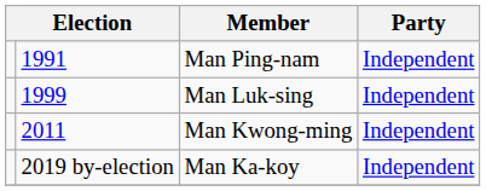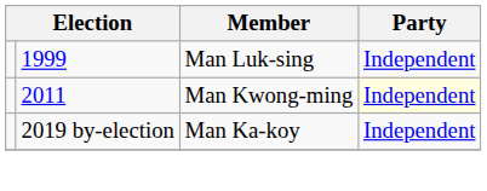- row: 1991 | Man Ping-nam | Independent
Man Kwong-ming | Party: no background -> lightyellow background
